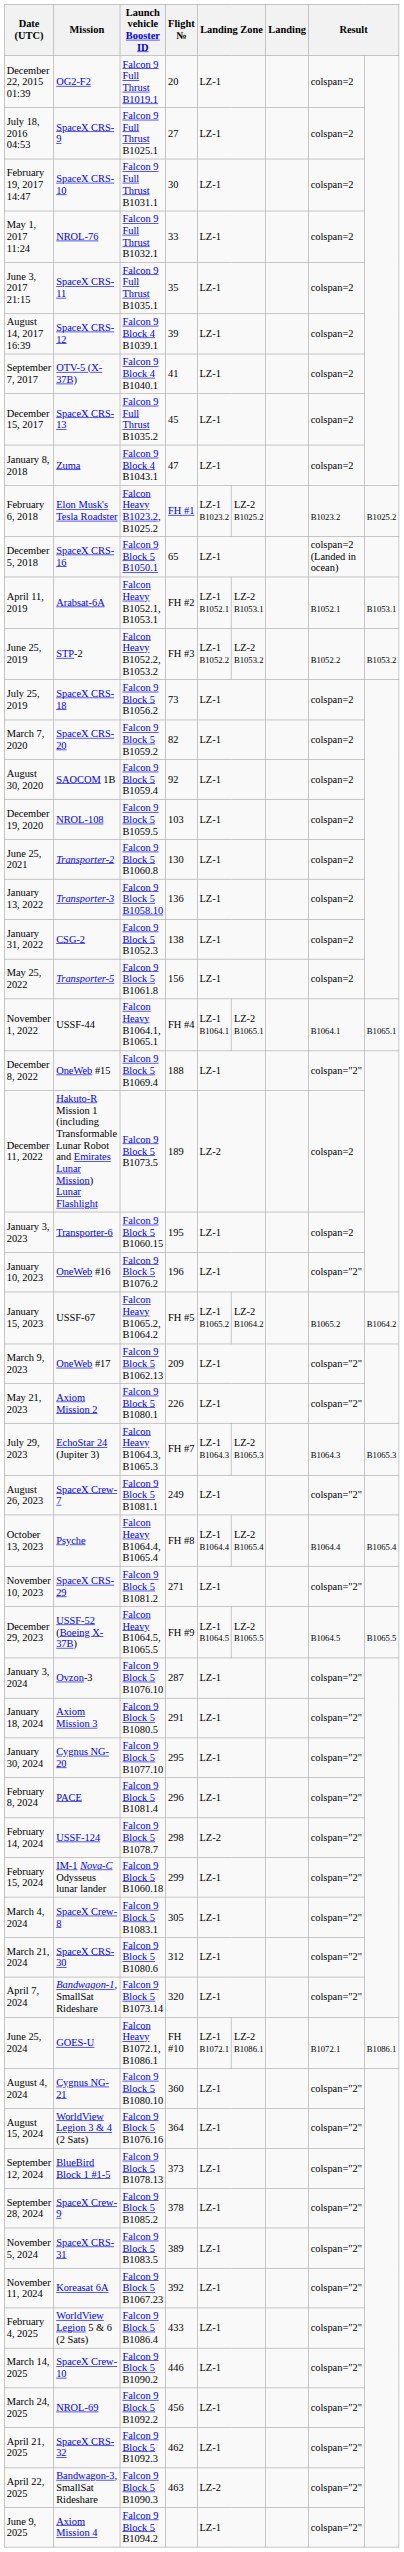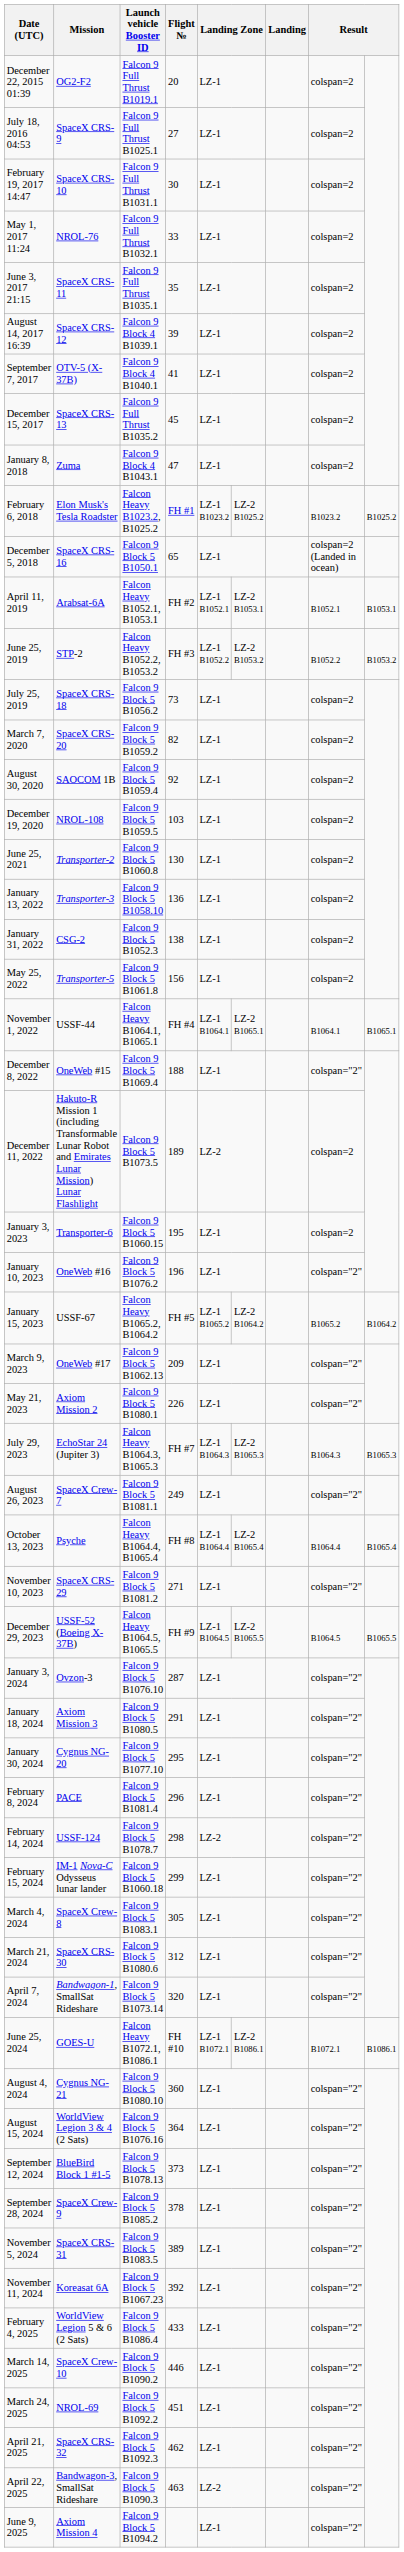March 24, 2025 | Flight №: 456 -> 451
